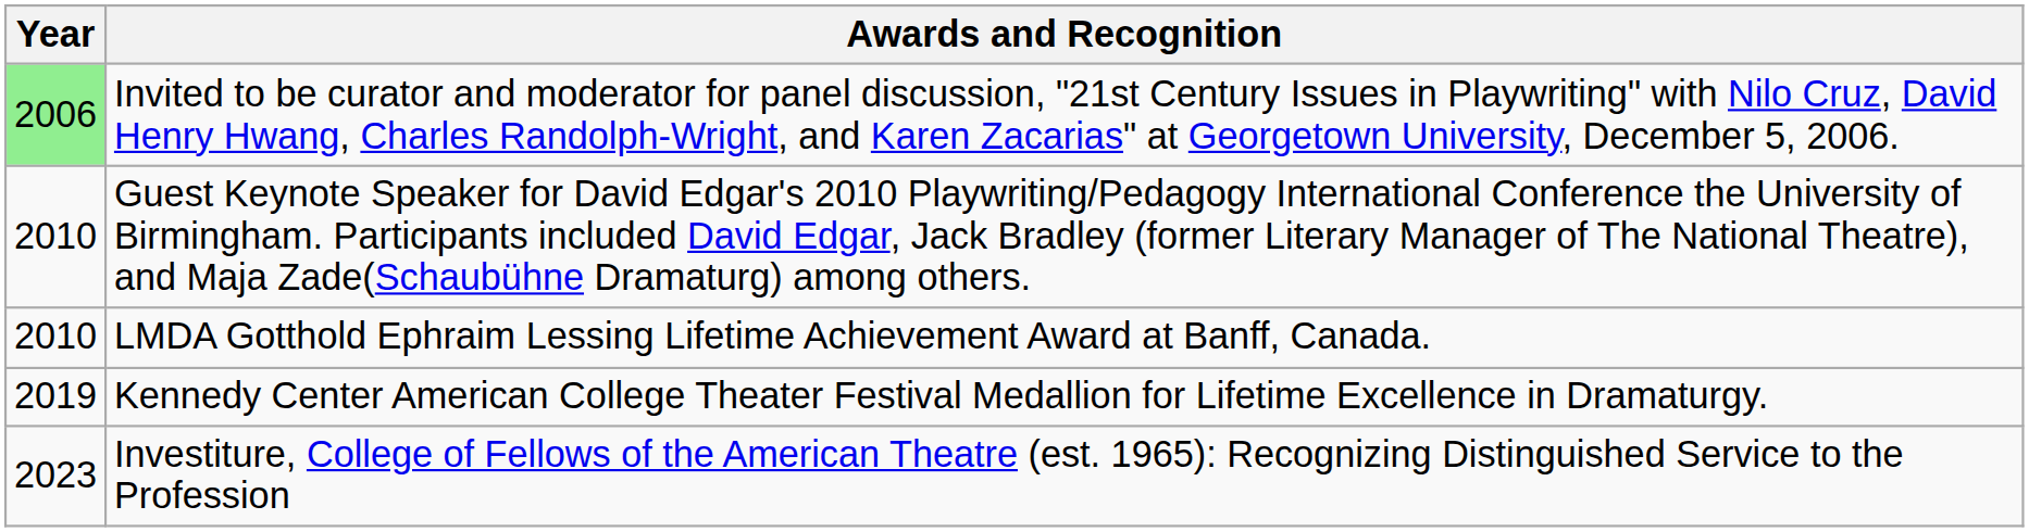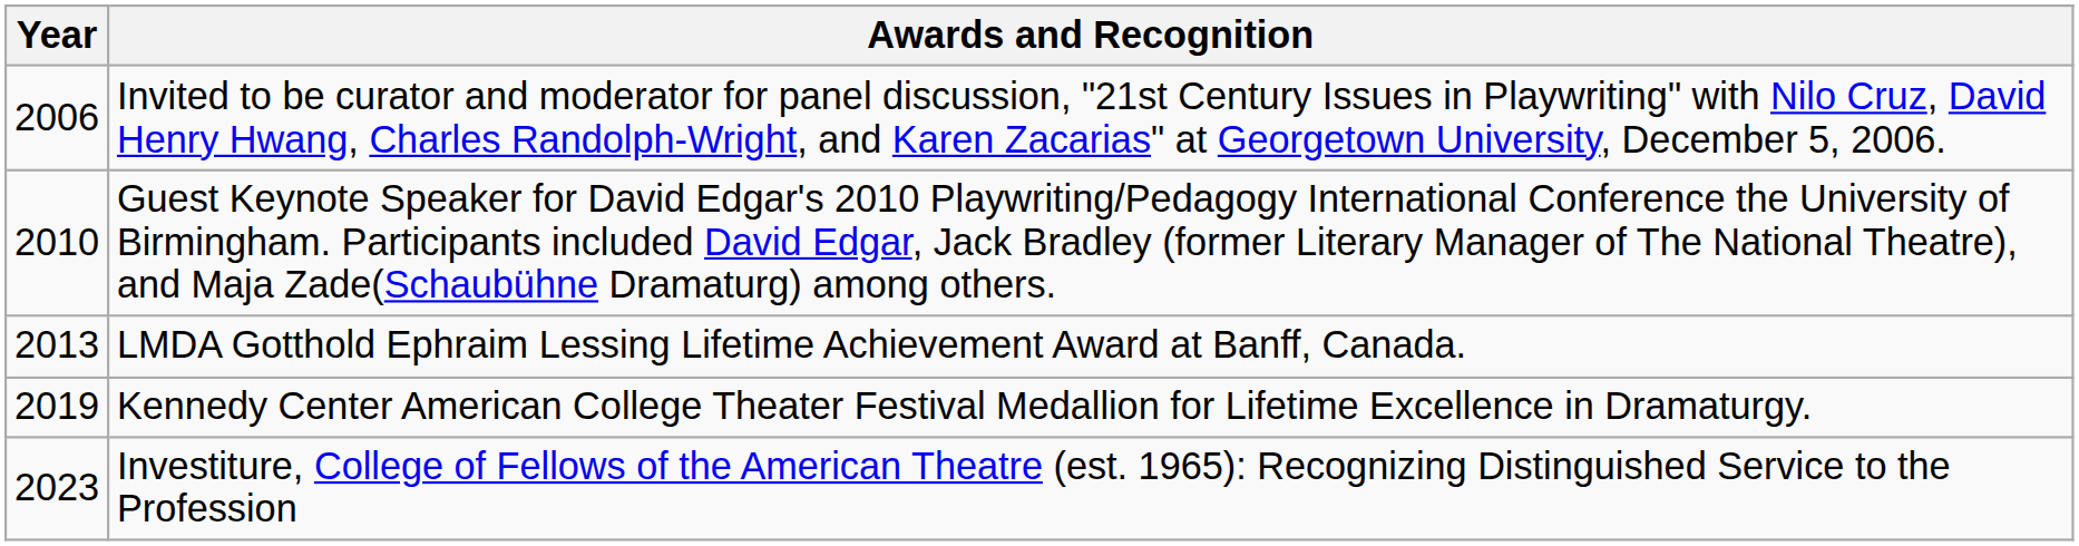row 2 | Year: lightgreen background -> no background
row 4 | Year: 2010 -> 2013
